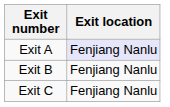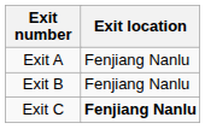Exit A | Exit location: lavender background -> no background
Exit C | Exit location: normal -> bold
